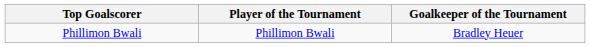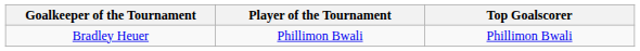columns swapped: Top Goalscorer <-> Goalkeeper of the Tournament
